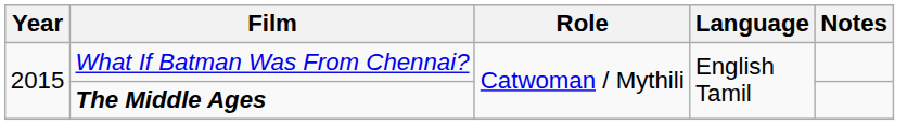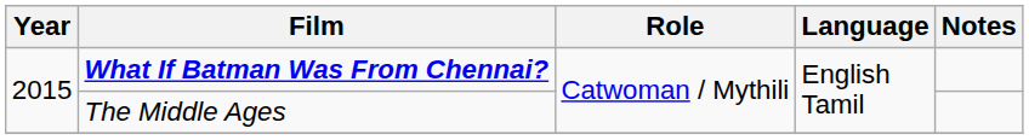What If Batman Was From Chennai? | Film: normal -> bold
The Middle Ages | Film: bold -> normal
